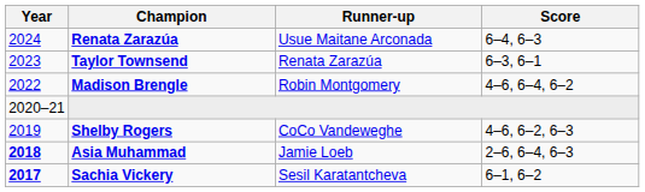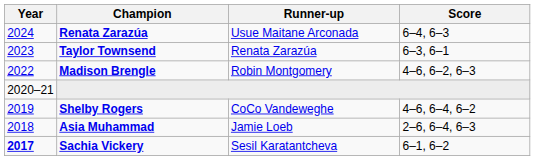Madison Brengle | Score: 4–6, 6–4, 6–2 -> 4–6, 6–2, 6–3
Shelby Rogers | Score: 4–6, 6–2, 6–3 -> 4–6, 6–4, 6–2
Asia Muhammad | Year: bold -> normal
